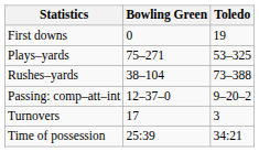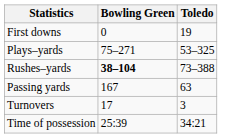Rushes–yards | Bowling Green: normal -> bold
+ row: Passing yards | 167 | 63
- row: Passing: comp–att–int | 12–37–0 | 9–20–2
